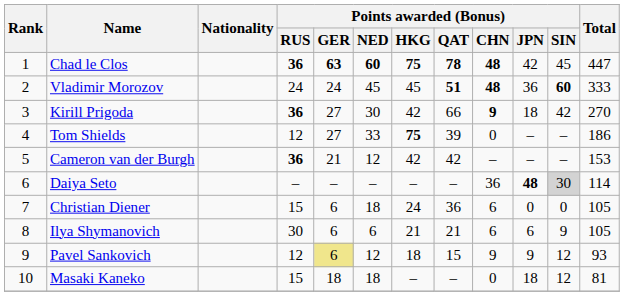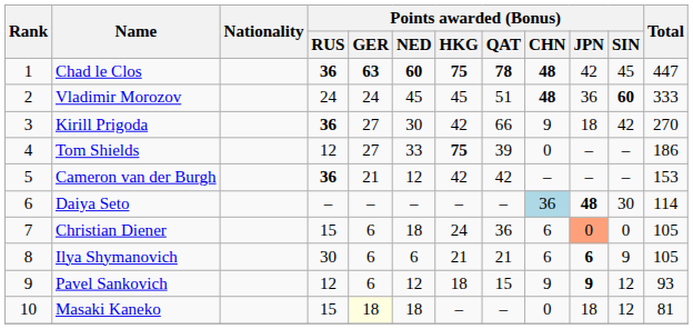Vladimir Morozov | Points awarded (Bonus) / QAT: bold -> normal
Kirill Prigoda | Points awarded (Bonus) / CHN: bold -> normal
Daiya Seto | Points awarded (Bonus) / CHN: no background -> lightblue background
Daiya Seto | Points awarded (Bonus) / SIN: lightgrey background -> no background
Christian Diener | Points awarded (Bonus) / JPN: no background -> lightsalmon background
Ilya Shymanovich | Points awarded (Bonus) / JPN: normal -> bold
Pavel Sankovich | Points awarded (Bonus) / GER: khaki background -> no background
Pavel Sankovich | Points awarded (Bonus) / JPN: normal -> bold
Masaki Kaneko | Points awarded (Bonus) / GER: no background -> lightyellow background
